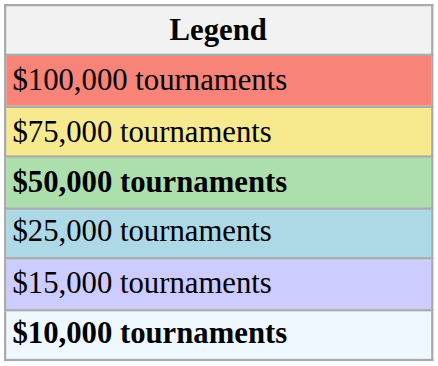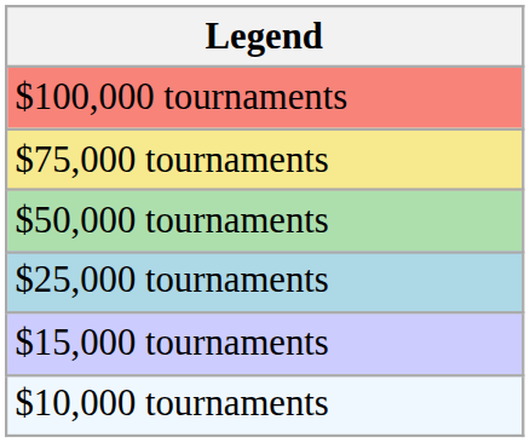row 4 | column 1: bold -> normal
row 7 | column 1: bold -> normal
